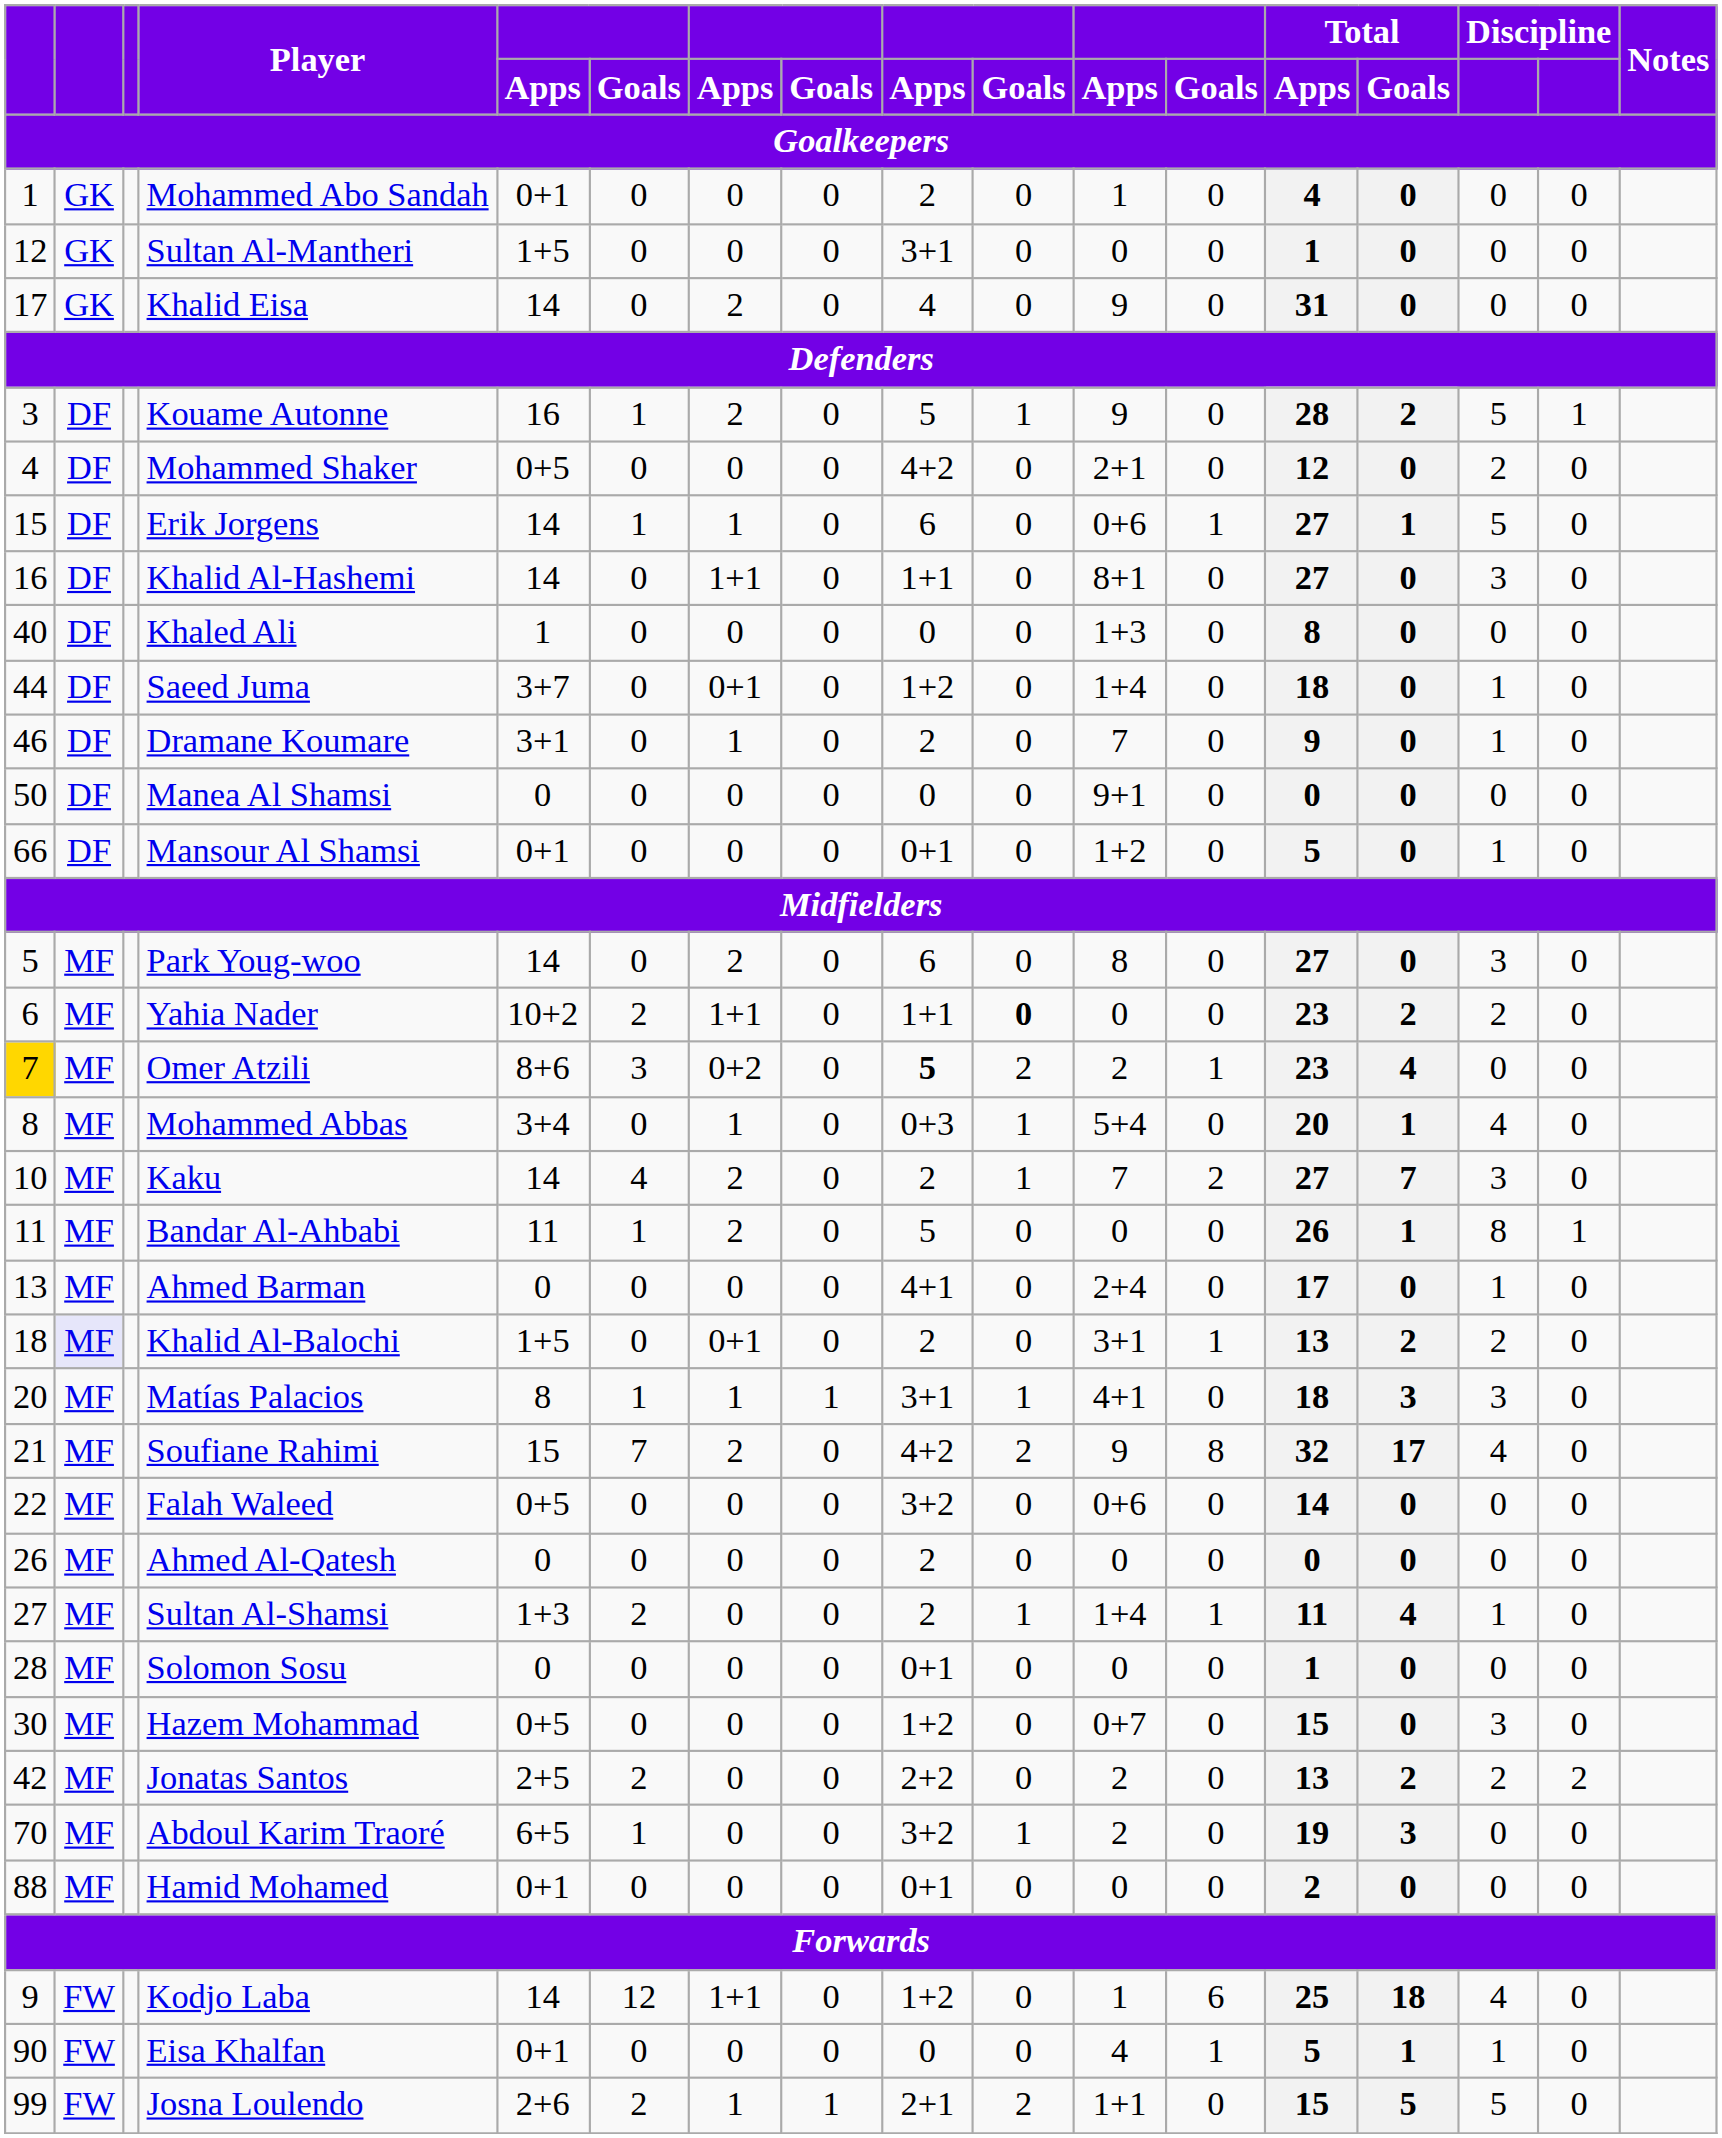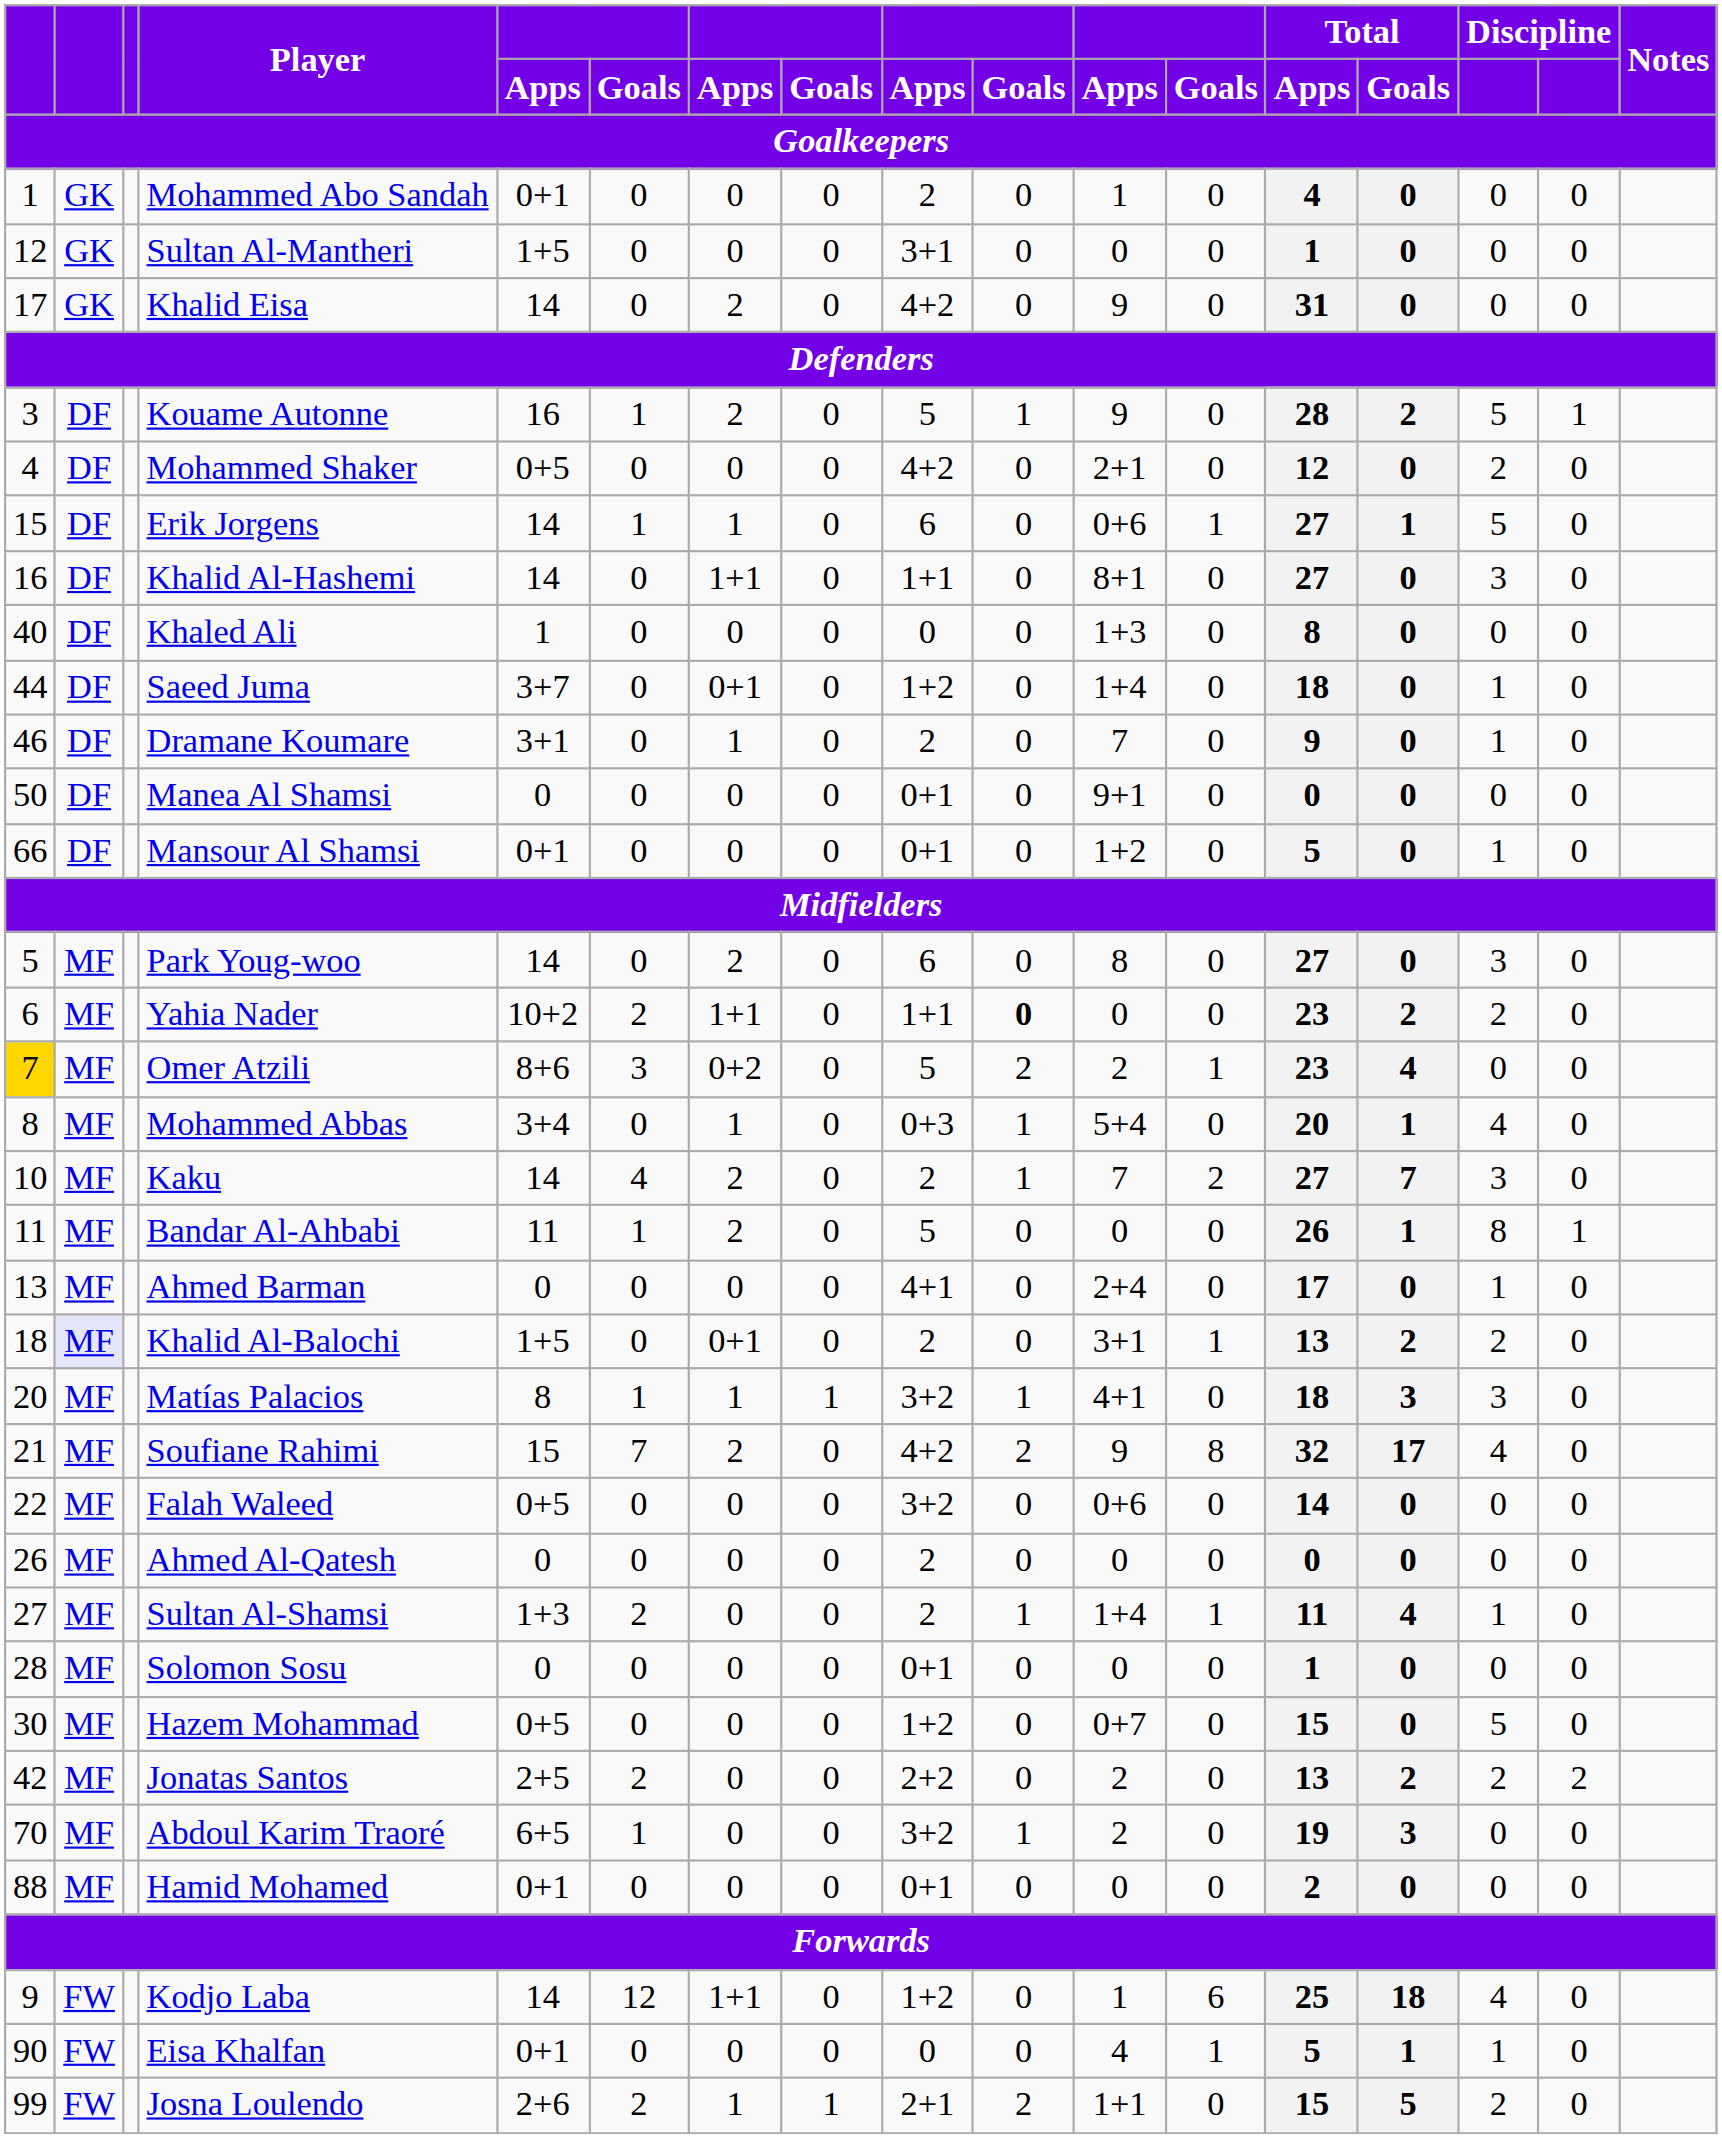Khalid Eisa | column 9: 4 -> 4+2
Manea Al Shamsi | column 9: 0 -> 0+1
Omer Atzili | column 9: bold -> normal
Matías Palacios | column 9: 3+1 -> 3+2
Hazem Mohammad | column 15: 3 -> 5
Josna Loulendo | column 15: 5 -> 2
